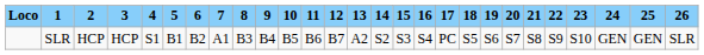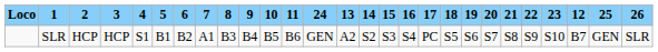columns swapped: 12 <-> 24
